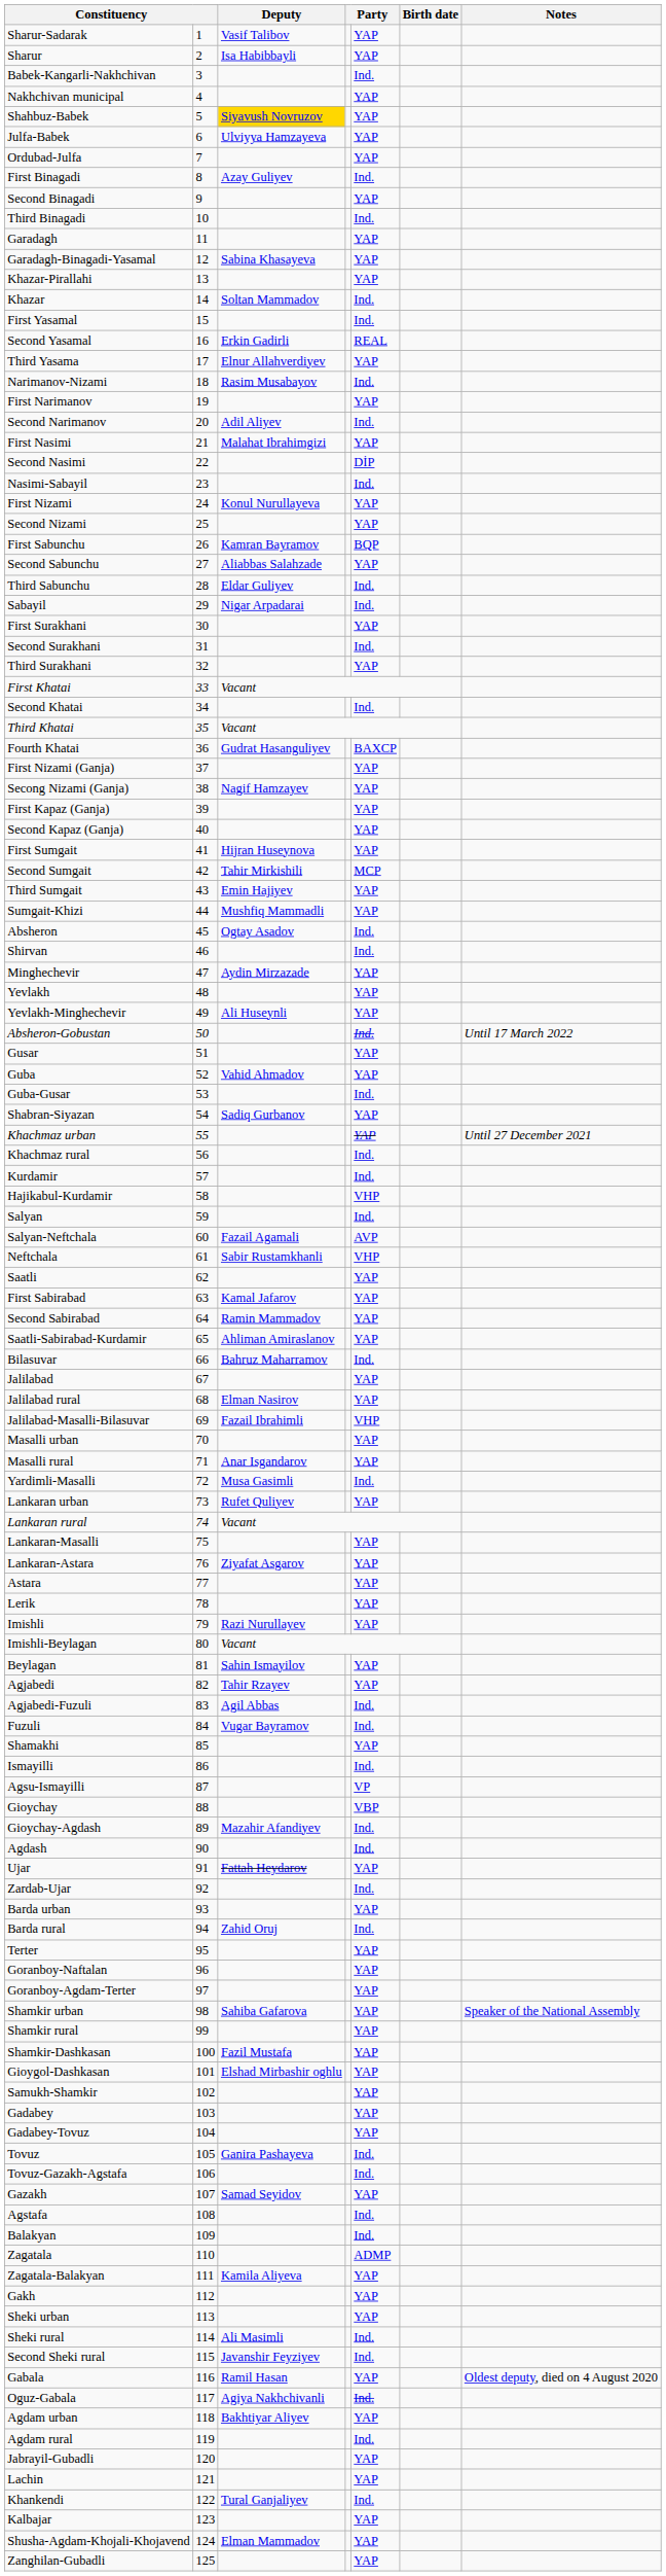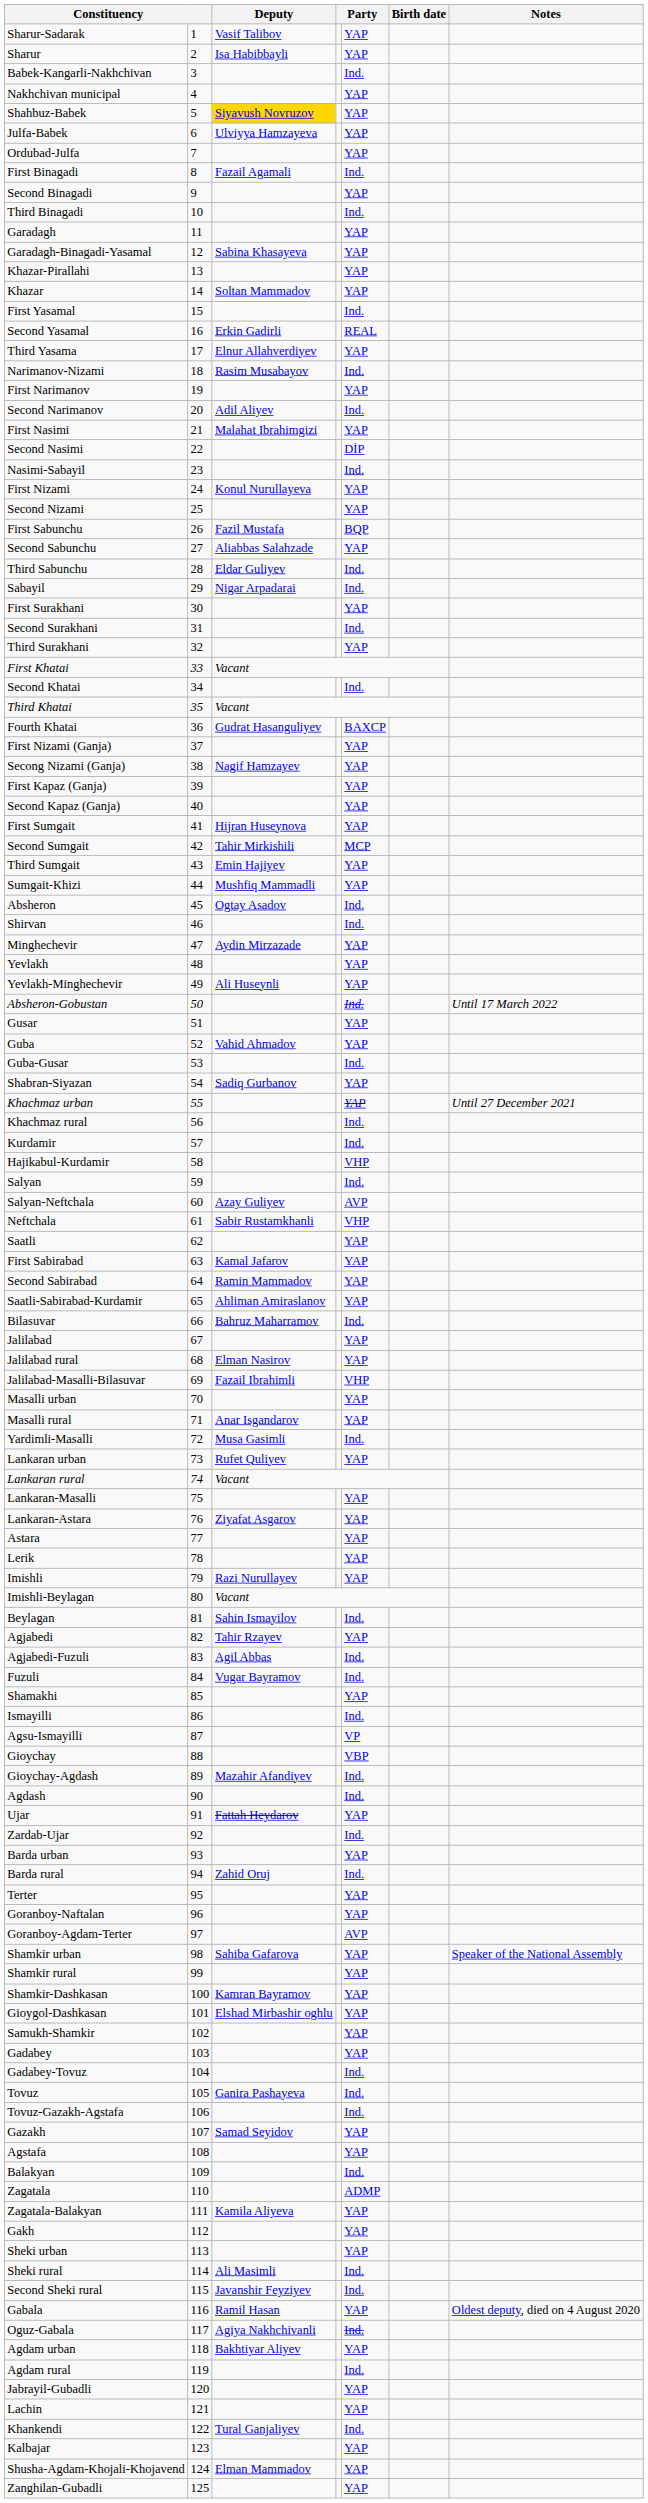First Binagadi | Deputy: Azay Guliyev -> Fazail Agamali
Khazar | column 5: Ind. -> YAP
First Sabunchu | Deputy: Kamran Bayramov -> Fazil Mustafa
Salyan-Neftchala | Deputy: Fazail Agamali -> Azay Guliyev
Beylagan | column 5: YAP -> Ind.
Goranboy-Agdam-Terter | column 5: YAP -> AVP
Shamkir-Dashkasan | Deputy: Fazil Mustafa -> Kamran Bayramov
Gadabey-Tovuz | column 5: YAP -> Ind.
Agstafa | column 5: Ind. -> YAP
